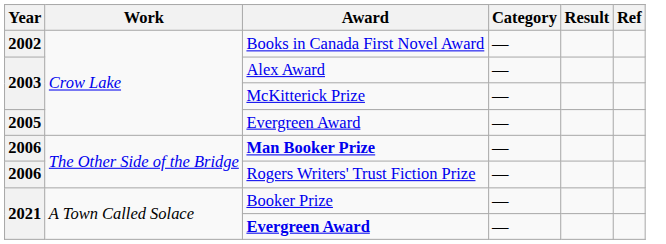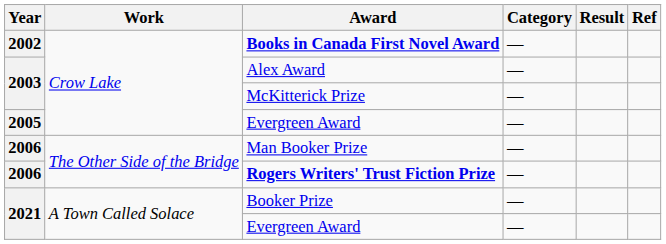Books in Canada First Novel Award | Award: normal -> bold
Man Booker Prize | Award: bold -> normal
Rogers Writers' Trust Fiction Prize | Award: normal -> bold
2021 / Evergreen Award | Award: bold -> normal
